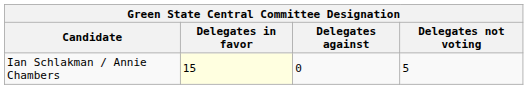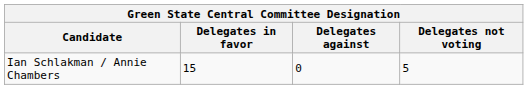Ian Schlakman / Annie Chambers | Delegates in favor: lightyellow background -> no background
